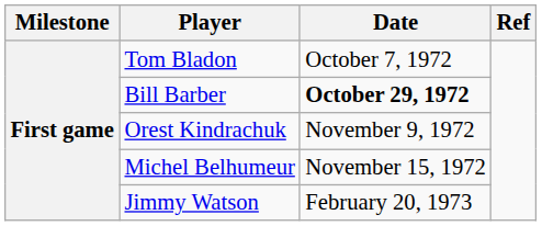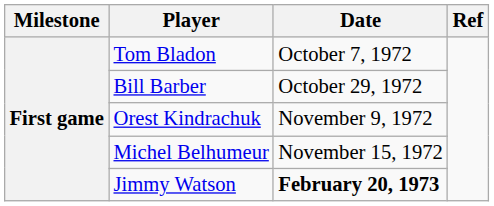Bill Barber | Date: bold -> normal
Jimmy Watson | Date: normal -> bold
